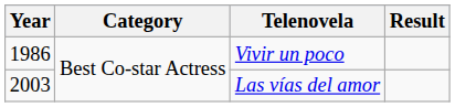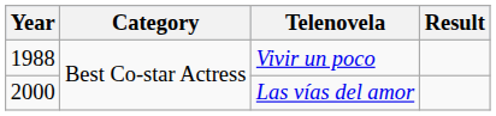Vivir un poco | Year: 1986 -> 1988
Las vías del amor | Year: 2003 -> 2000
